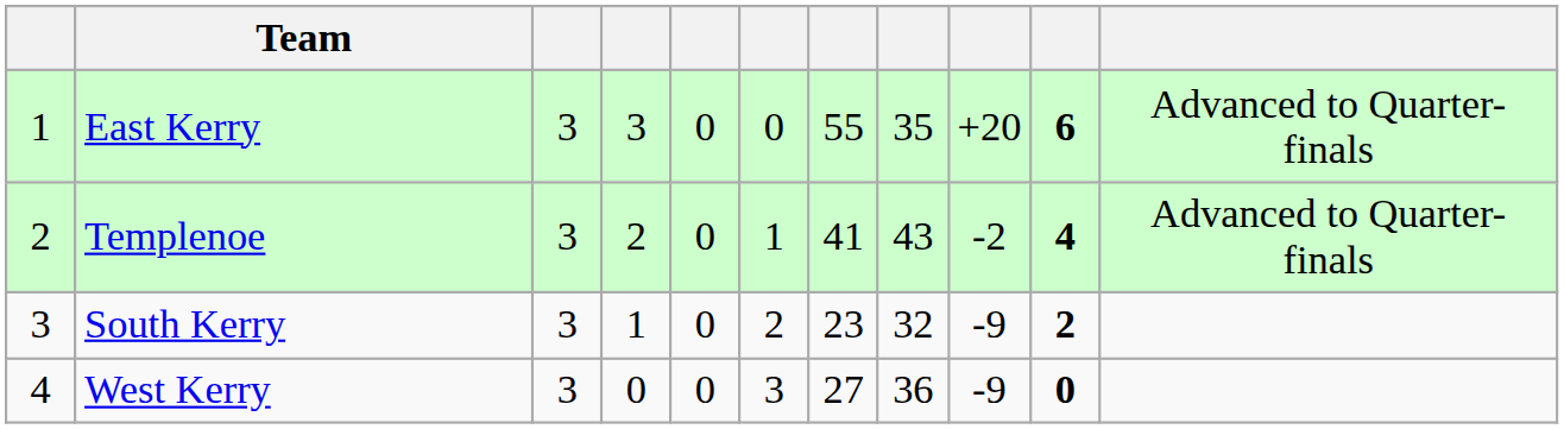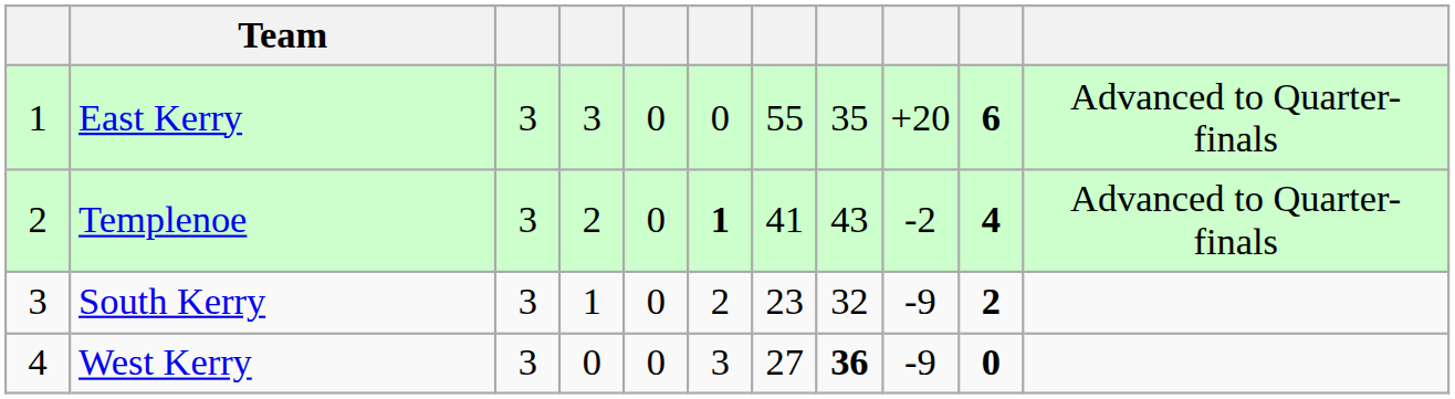Templenoe | column 6: normal -> bold
West Kerry | column 8: normal -> bold
